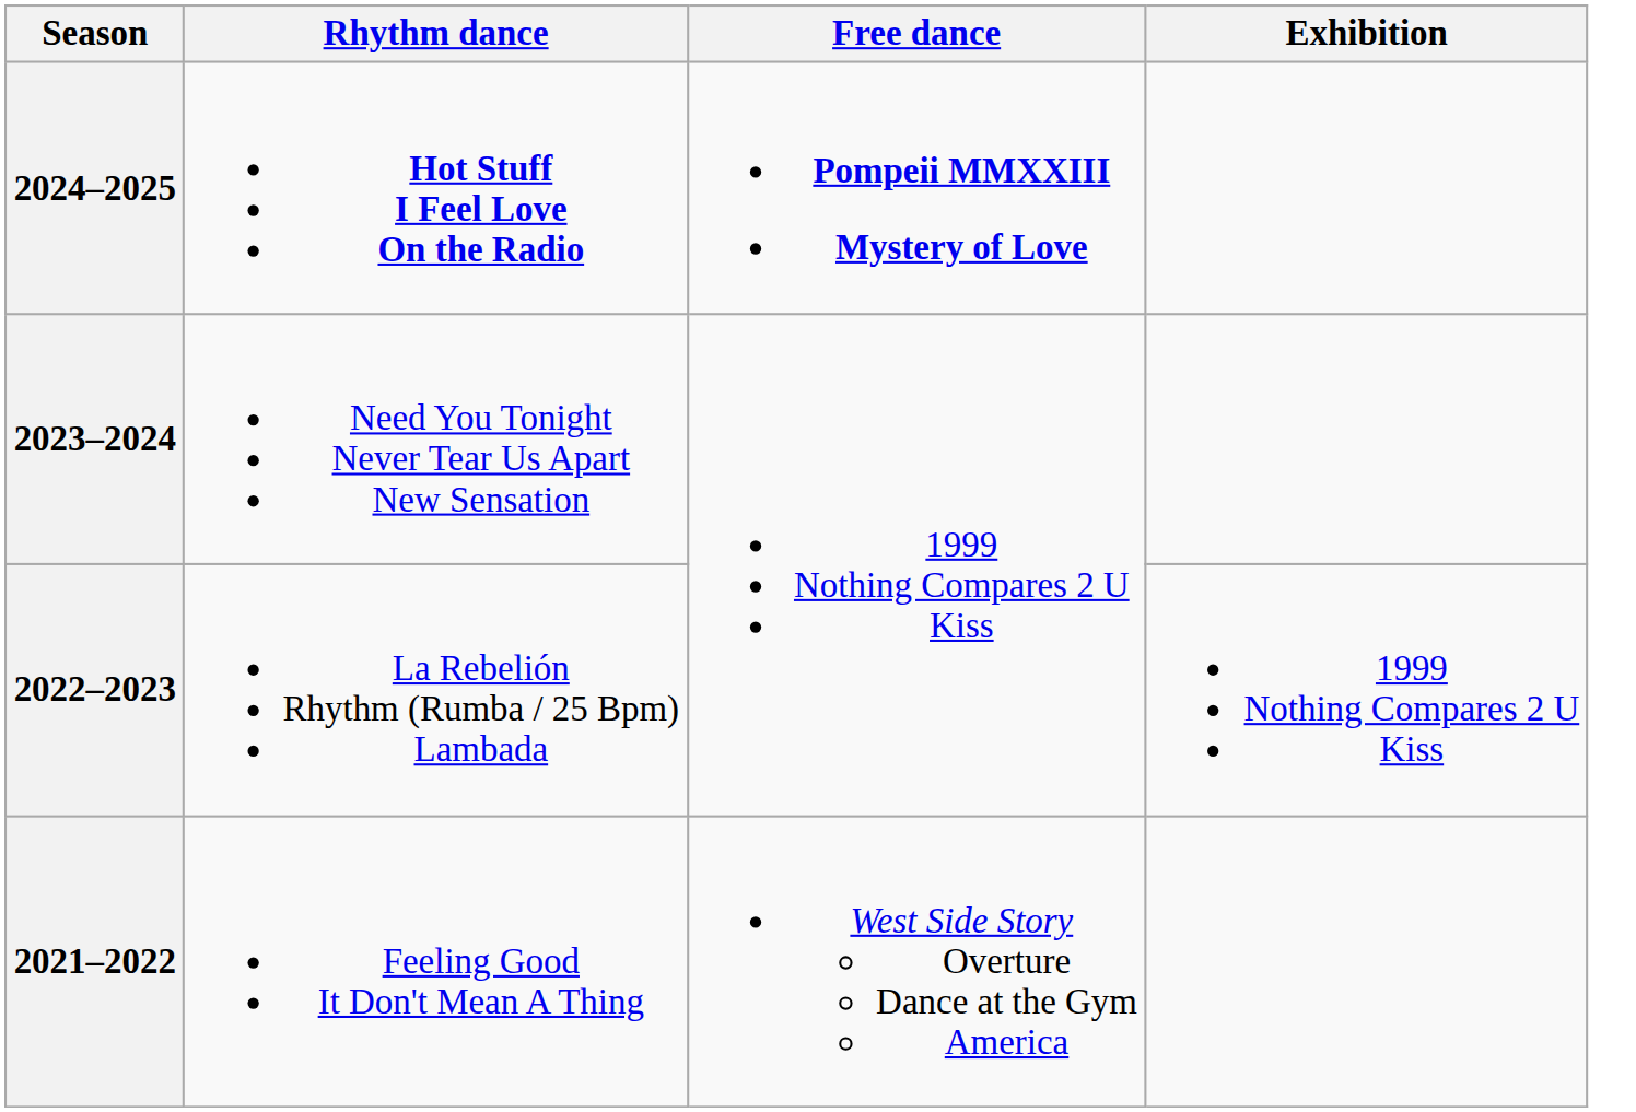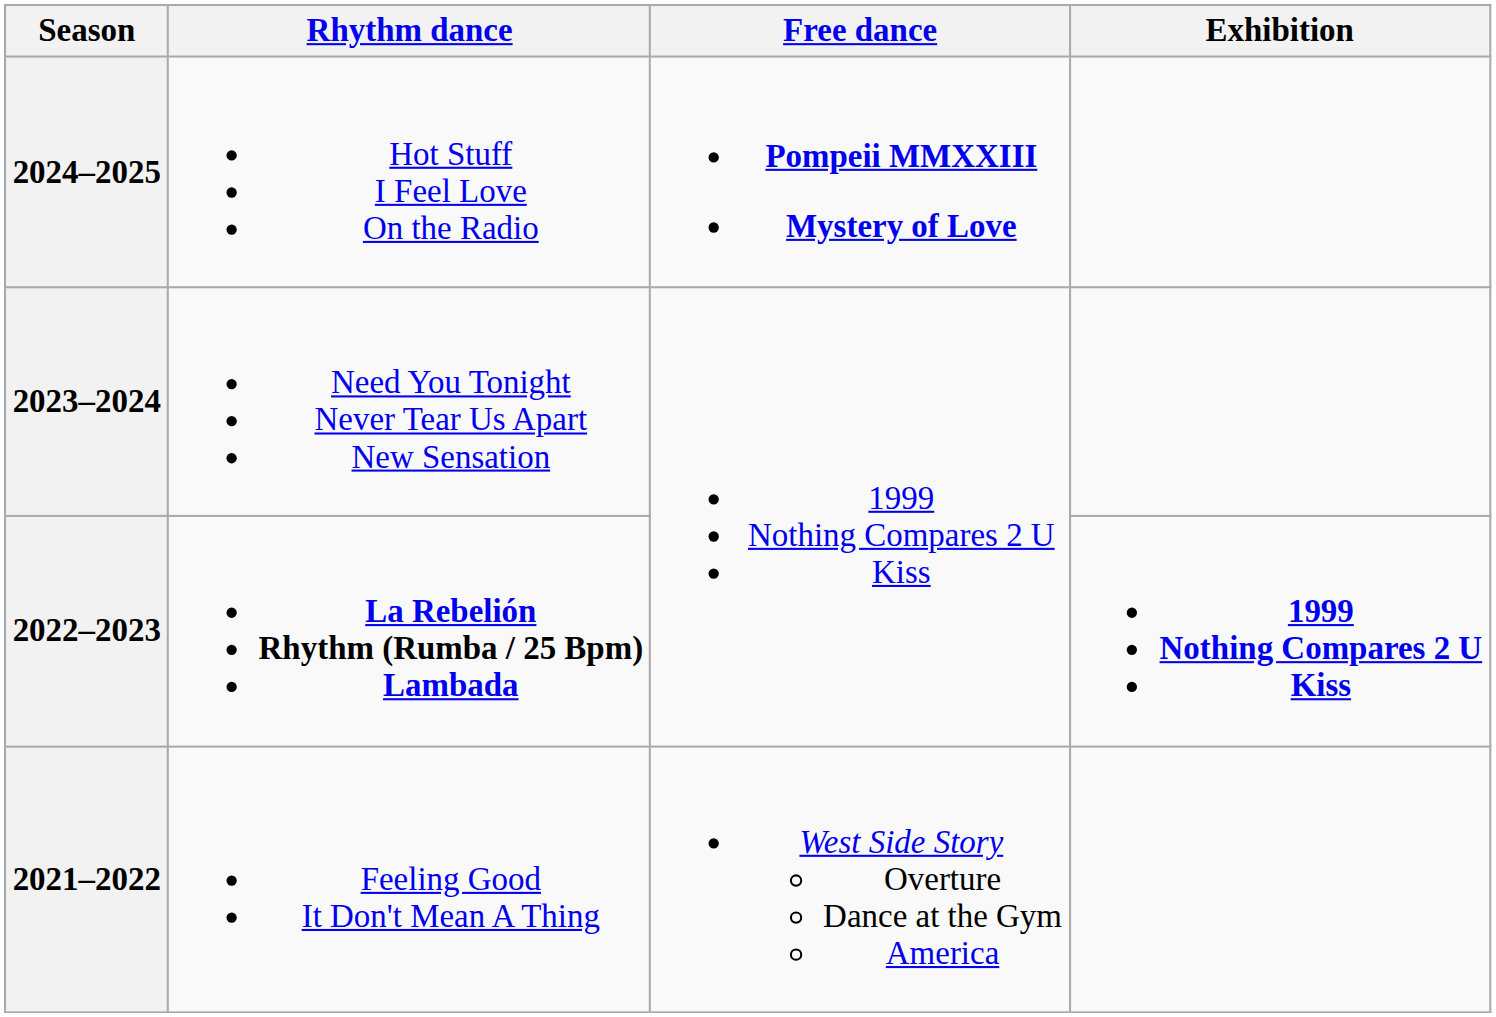2024–2025 | Rhythm dance: bold -> normal
2022–2023 | Rhythm dance: normal -> bold
2022–2023 | Exhibition: normal -> bold
